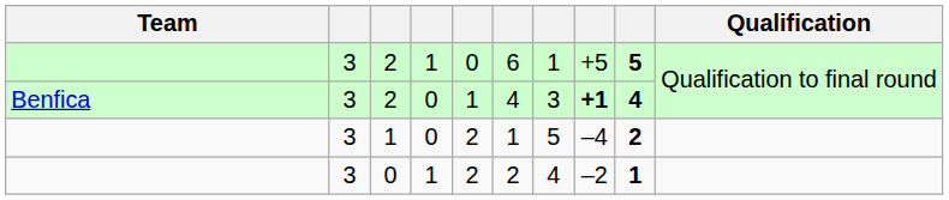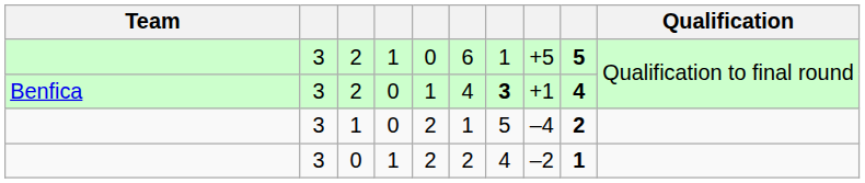Benfica / 2 | column 7: normal -> bold
Benfica / 2 | column 8: bold -> normal
